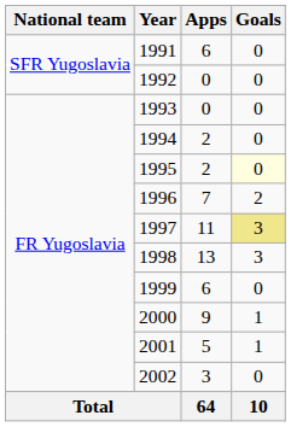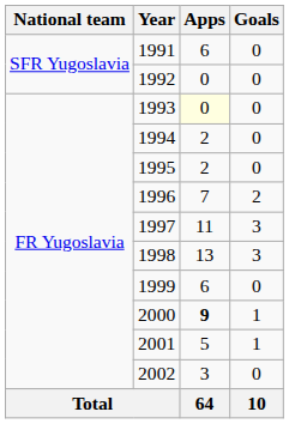1993 | Apps: no background -> lightyellow background
1995 | Goals: lightyellow background -> no background
1997 | Goals: khaki background -> no background
2000 | Apps: normal -> bold
